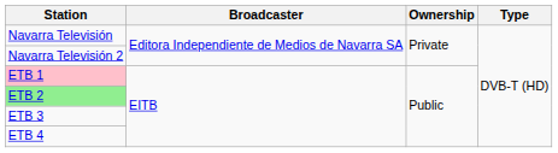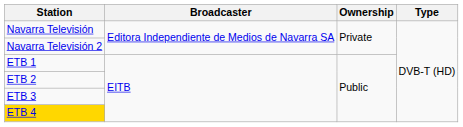ETB 1 | Station: pink background -> no background
ETB 2 | Station: lightgreen background -> no background
ETB 4 | Station: no background -> gold background
